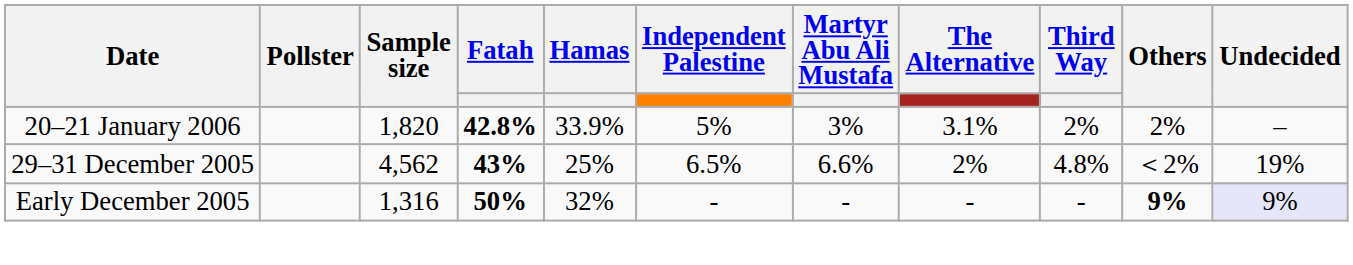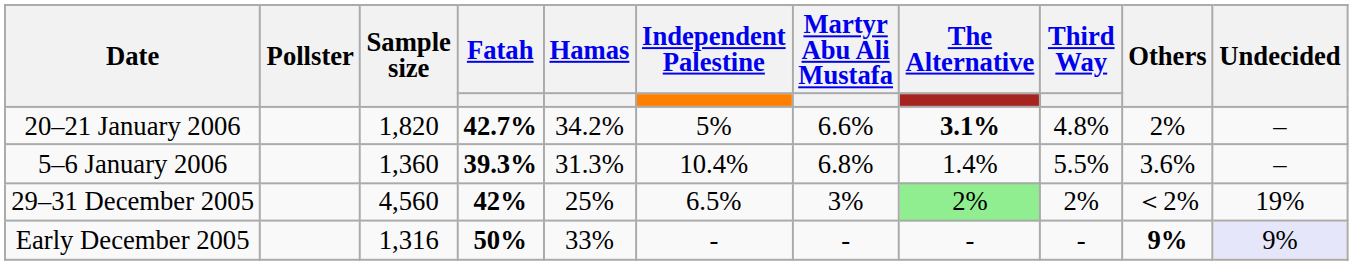20–21 January 2006 | Fatah: 42.8% -> 42.7%
20–21 January 2006 | Hamas: 33.9% -> 34.2%
20–21 January 2006 | Martyr Abu Ali Mustafa: 3% -> 6.6%
20–21 January 2006 | The Alternative: normal -> bold
20–21 January 2006 | Third Way: 2% -> 4.8%
+ row: 5–6 January 2006 | 1,360 | 39.3% | 31.3% | 10.4% | 6.8% | 1.4% | 5.5% | 3.6% | –
29–31 December 2005 | Sample size: 4,562 -> 4,560
29–31 December 2005 | Fatah: 43% -> 42%
29–31 December 2005 | Martyr Abu Ali Mustafa: 6.6% -> 3%
29–31 December 2005 | The Alternative: no background -> lightgreen background
29–31 December 2005 | Third Way: 4.8% -> 2%
Early December 2005 | Hamas: 32% -> 33%
